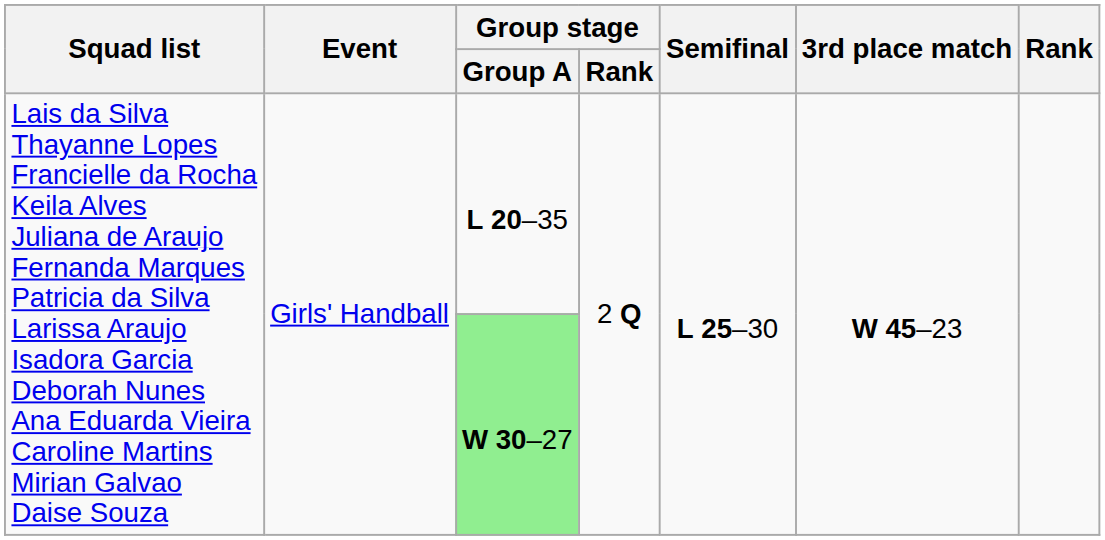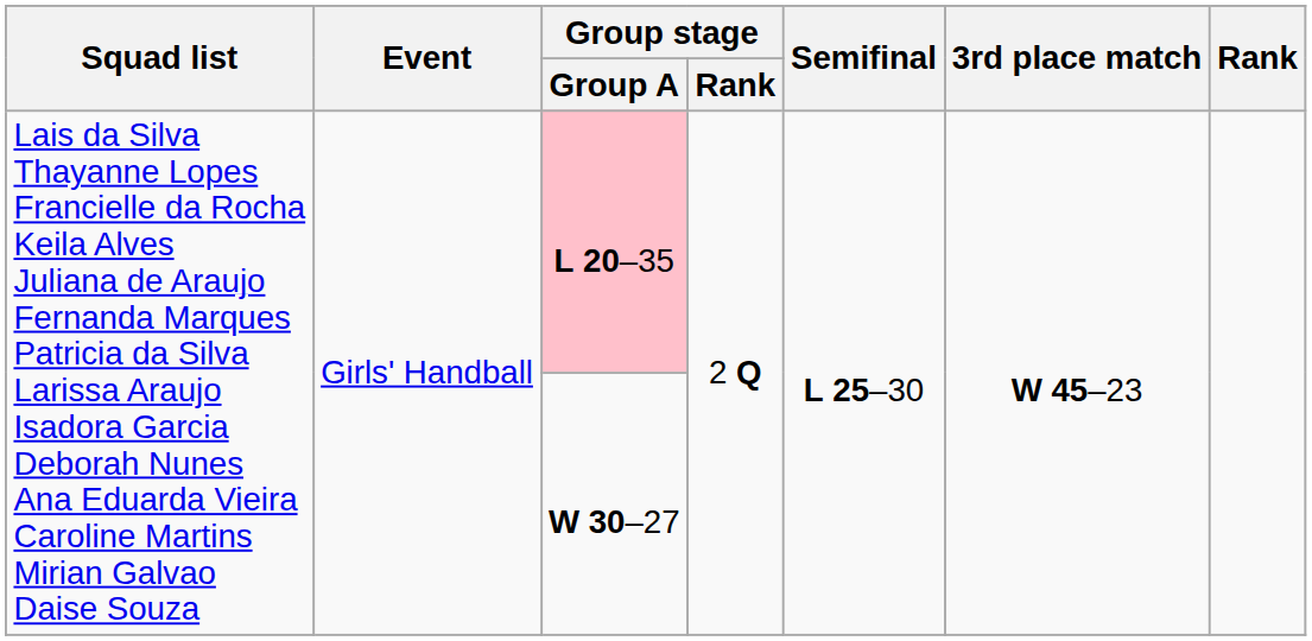L 20–35 | Group stage / Group A: no background -> pink background
W 30–27 | Group stage / Group A: lightgreen background -> no background
